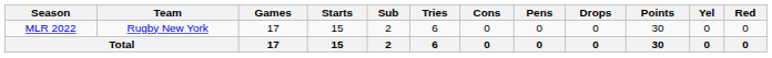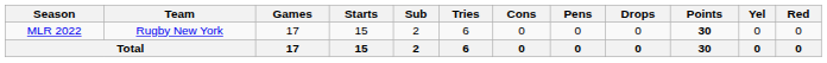MLR 2022 | Points: normal -> bold
